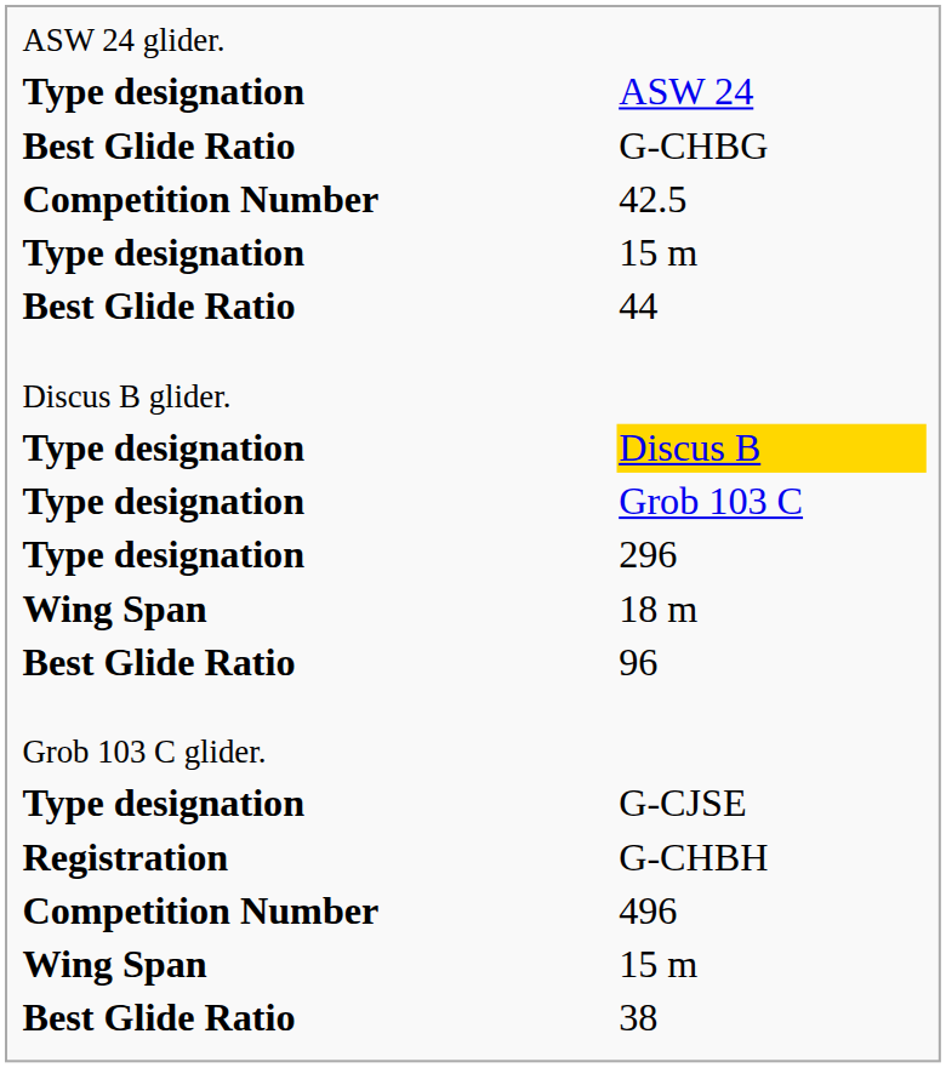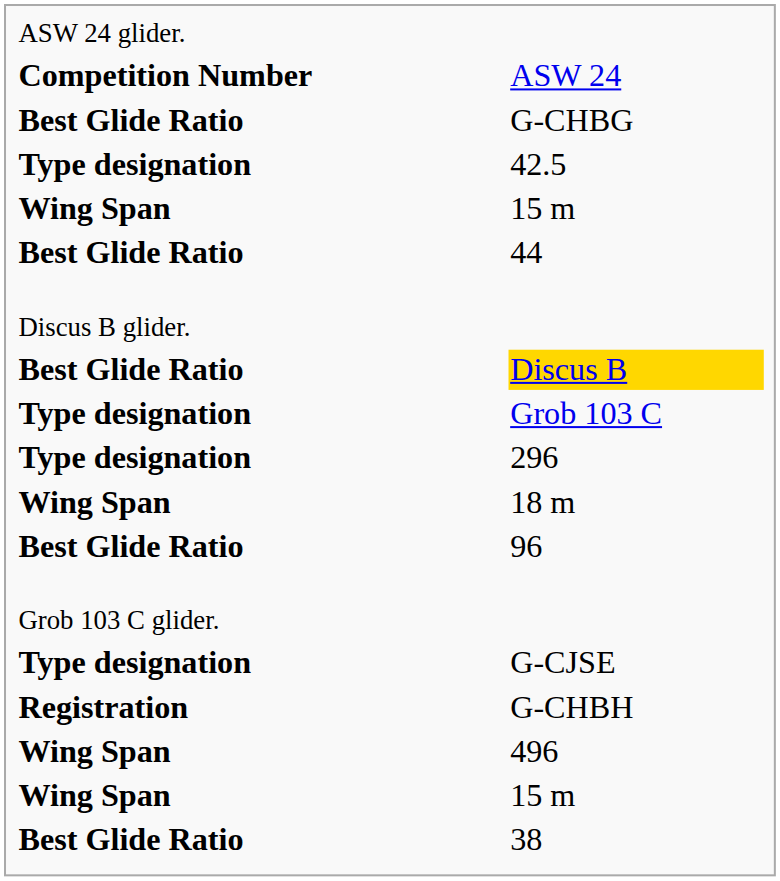row 2 | column 1: Type designation -> Competition Number
row 4 | column 1: Competition Number -> Type designation
row 5 | column 1: Type designation -> Wing Span
row 8 | column 1: Type designation -> Best Glide Ratio
row 16 | column 1: Competition Number -> Wing Span
